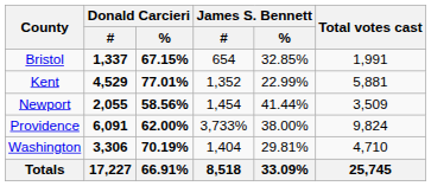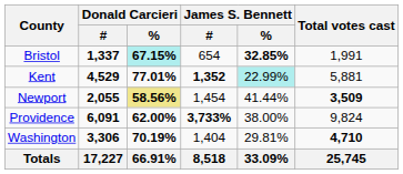Bristol | Donald Carcieri / %: no background -> paleturquoise background
Bristol | James S. Bennett / %: normal -> bold
Kent | James S. Bennett / #: normal -> bold
Kent | James S. Bennett / %: no background -> paleturquoise background
Newport | Donald Carcieri / %: no background -> khaki background
Newport | Total votes cast: normal -> bold
Providence | James S. Bennett / #: normal -> bold
Washington | Total votes cast: normal -> bold
